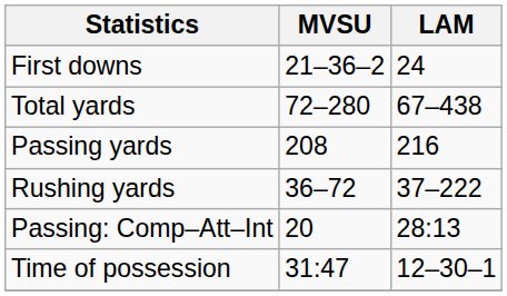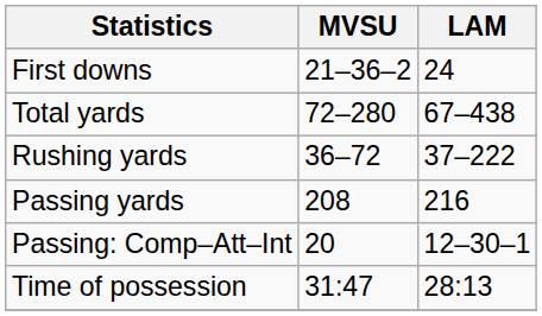rows swapped: Rushing yards <-> Passing yards
Passing: Comp–Att–Int | LAM: 28:13 -> 12–30–1
Time of possession | LAM: 12–30–1 -> 28:13
